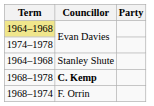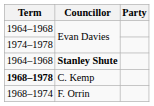1964–1968 / Evan Davies | Term: khaki background -> no background
1964–1968 / Stanley Shute | Councillor: normal -> bold
1968–1978 | Term: normal -> bold
1968–1978 | Councillor: bold -> normal
